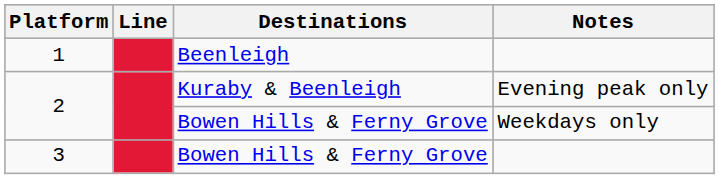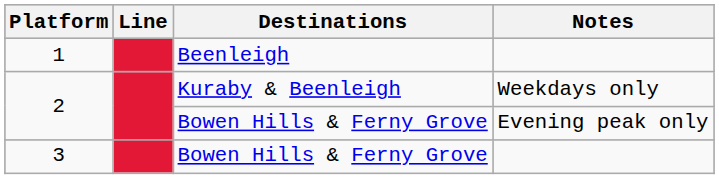2 / Kuraby & Beenleigh | Notes: Evening peak only -> Weekdays only
2 / Bowen Hills & Ferny Grove | Notes: Weekdays only -> Evening peak only
